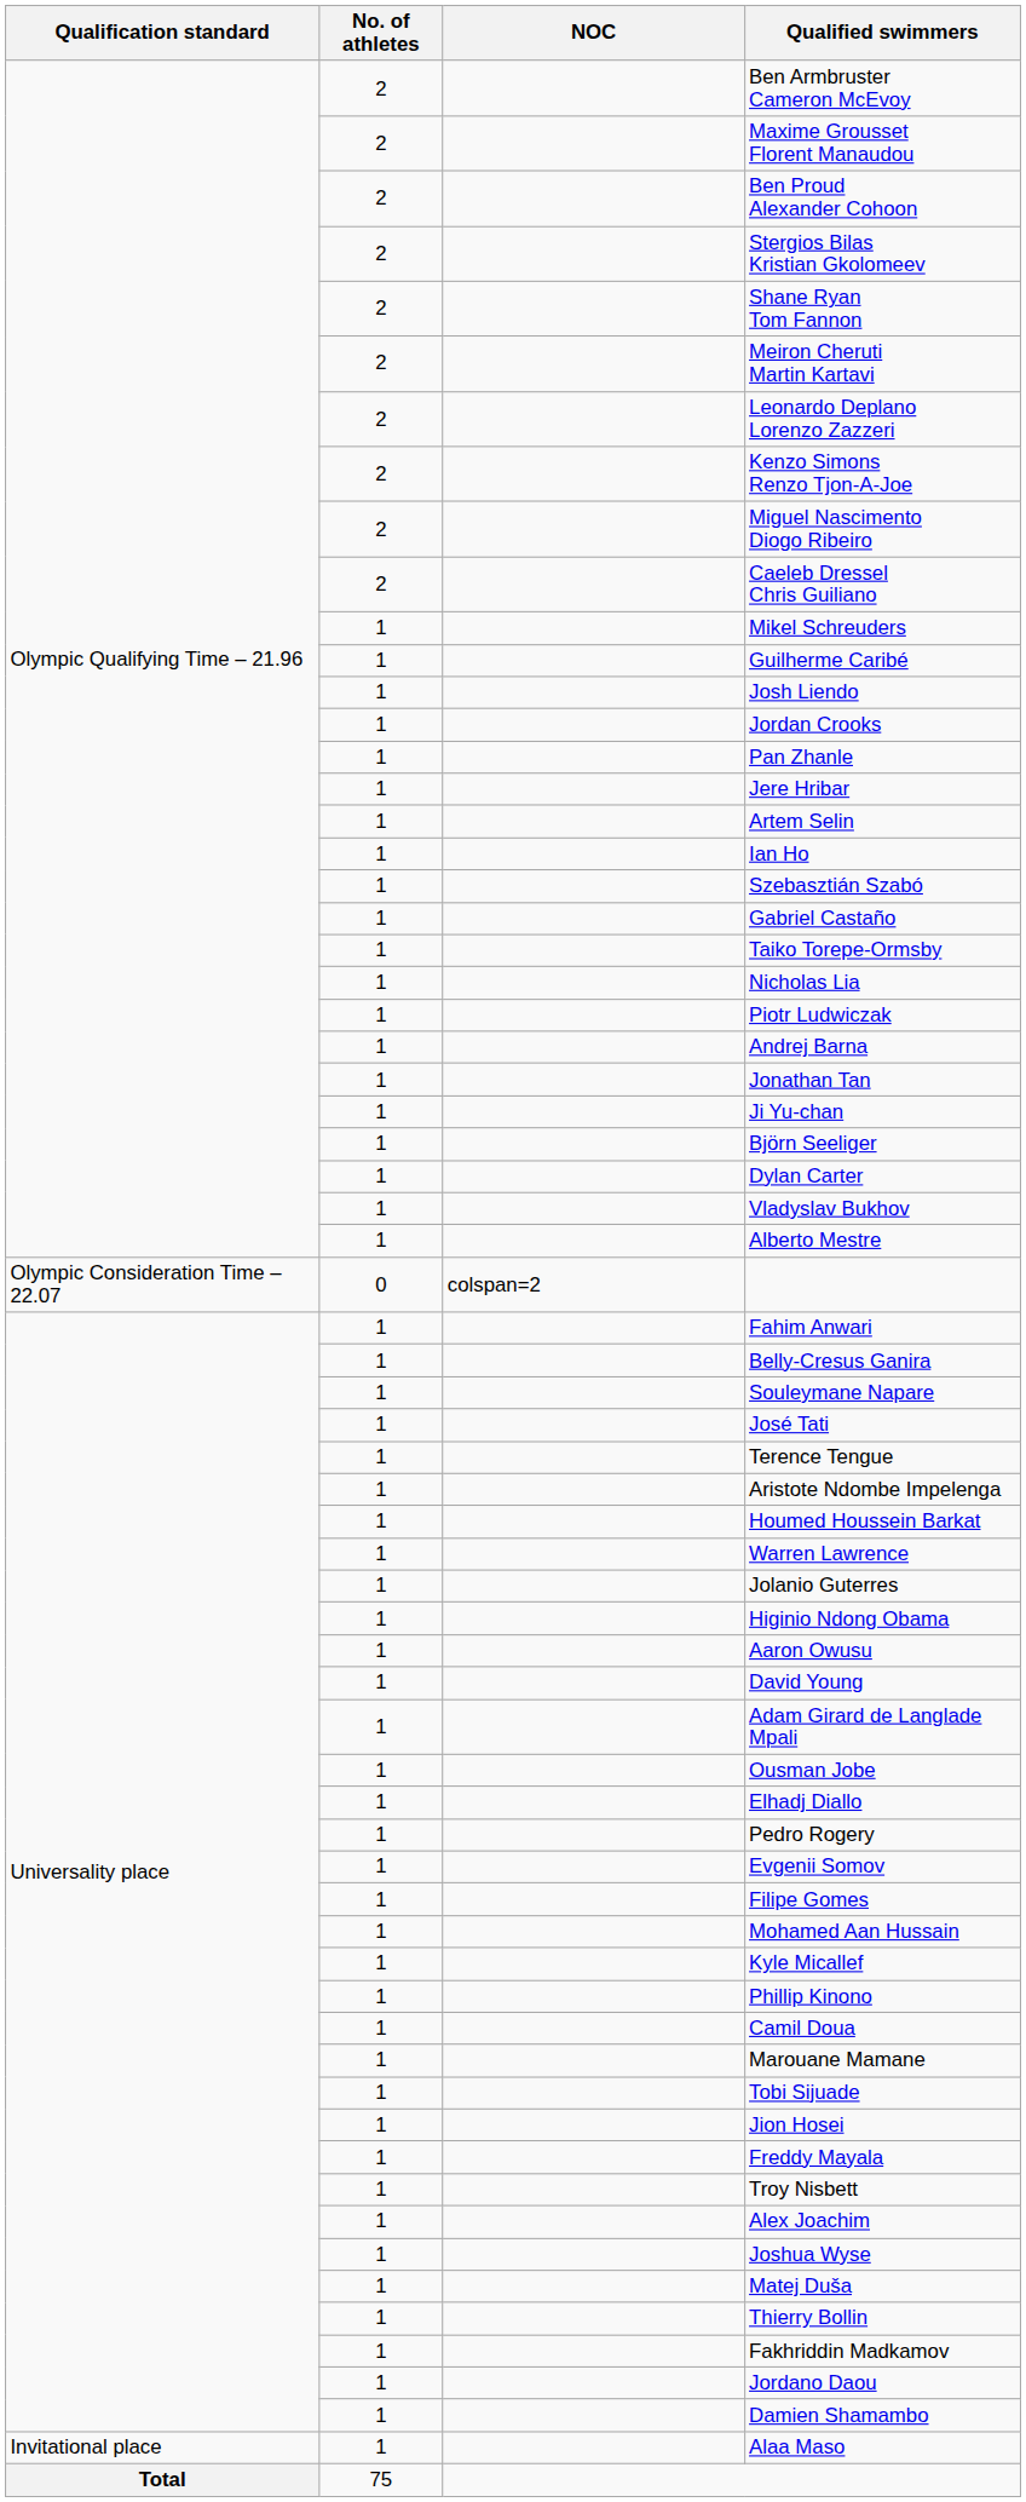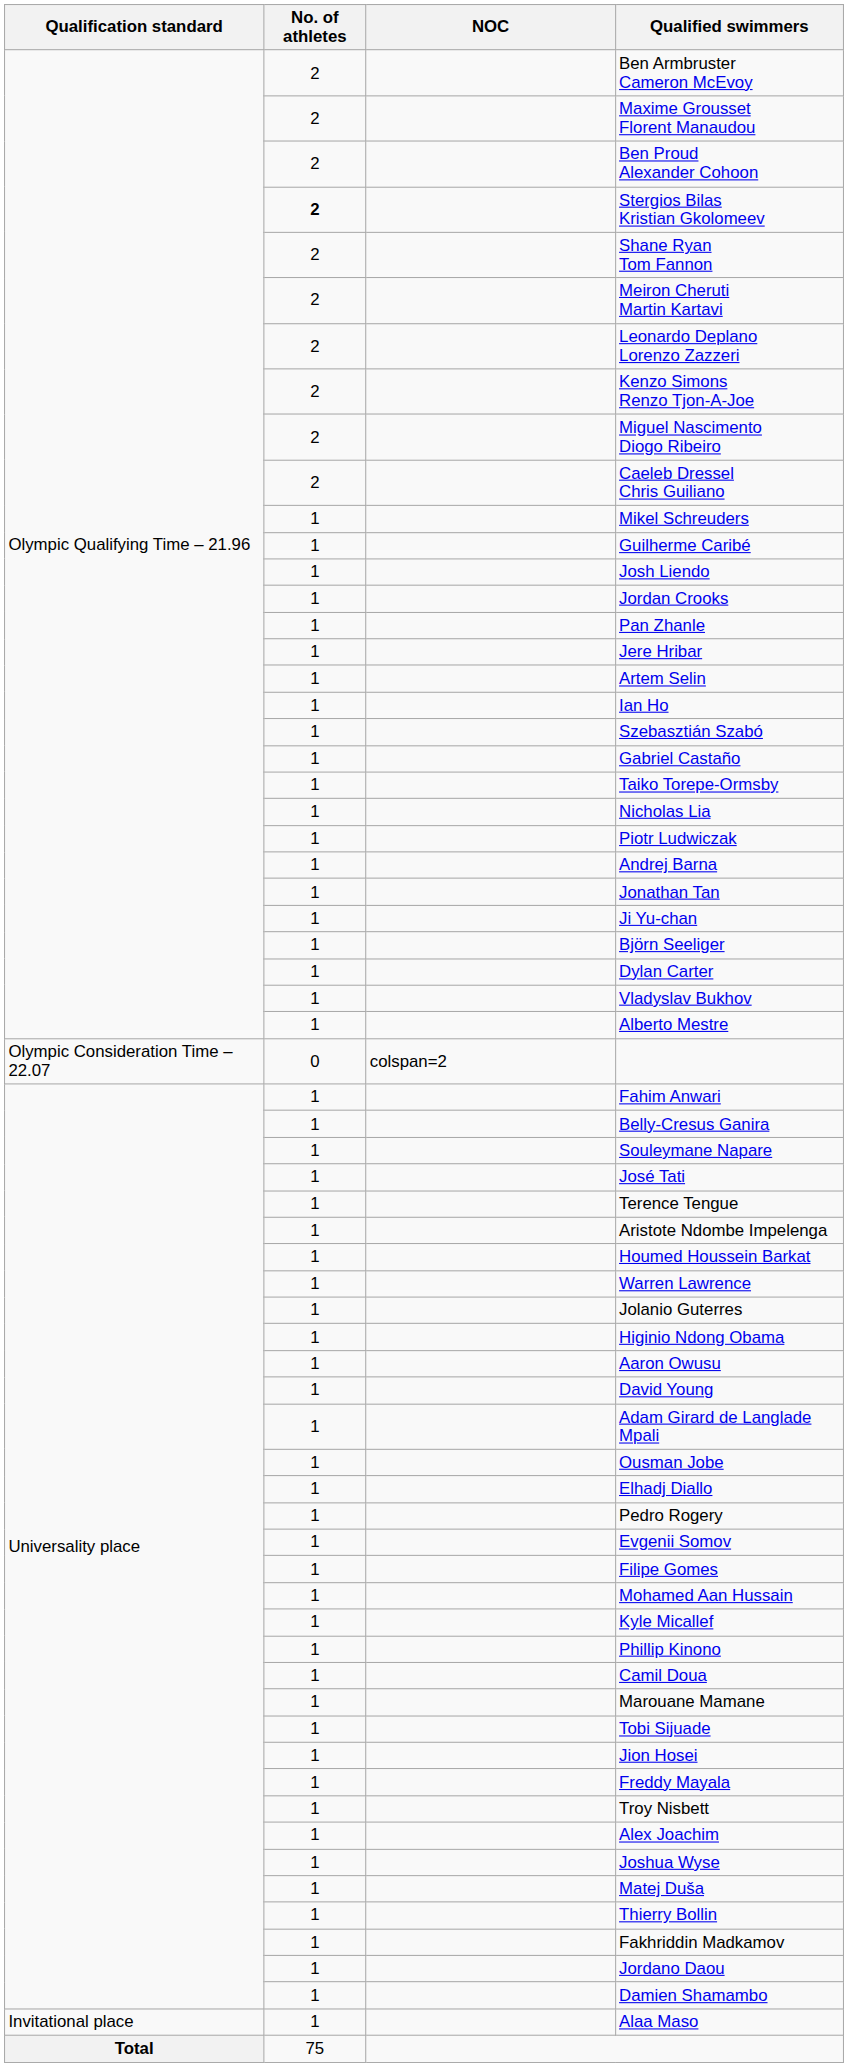Stergios Bilas Kristian Gkolomeev | No. of athletes: normal -> bold
